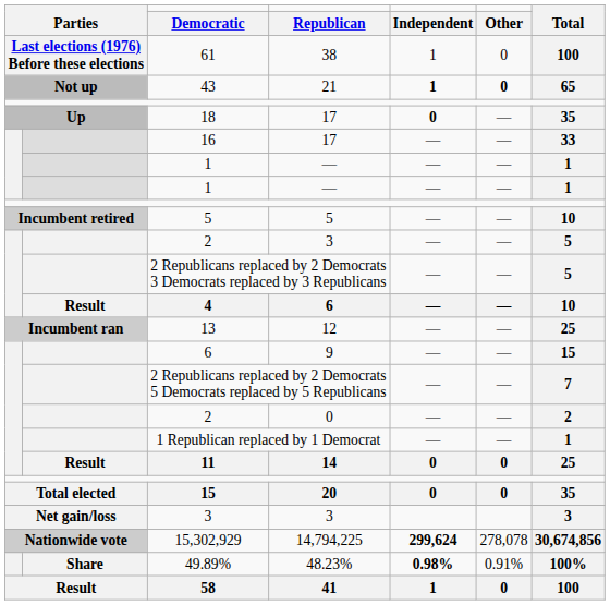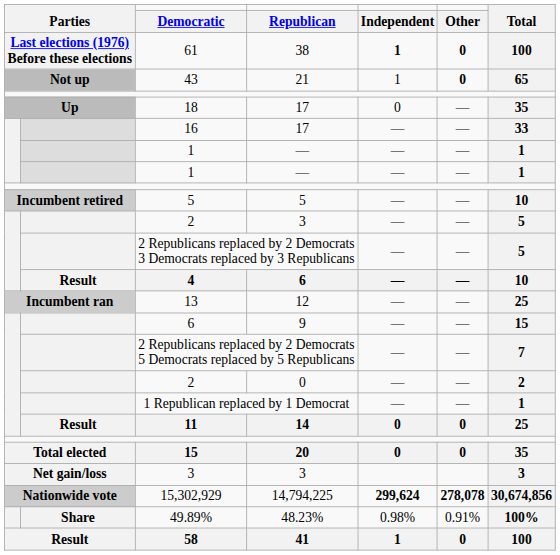61 | Independent: normal -> bold
61 | Other: normal -> bold
43 | Independent: bold -> normal
18 | Independent: bold -> normal
15,302,929 | Other: normal -> bold
49.89% | Independent: bold -> normal
